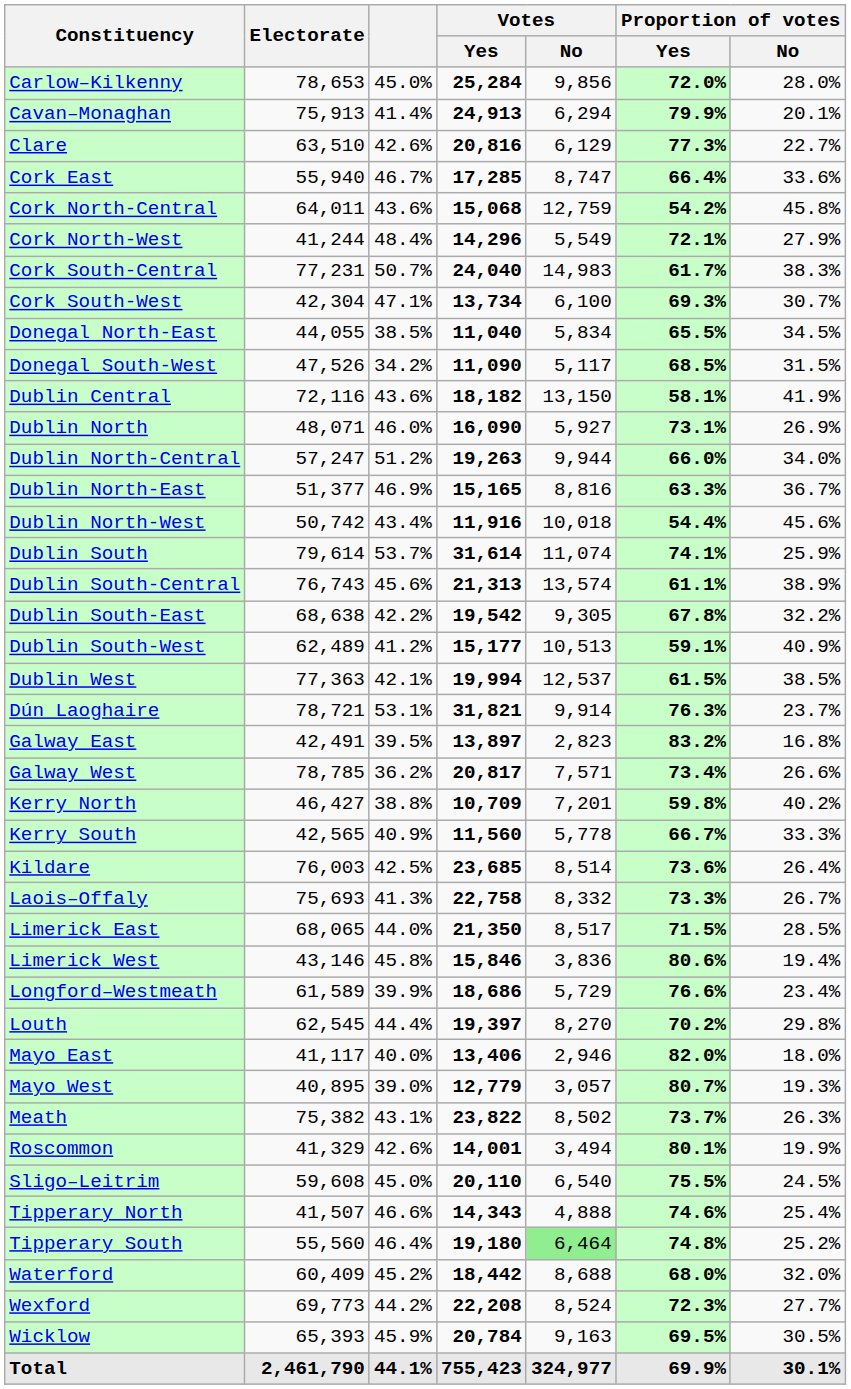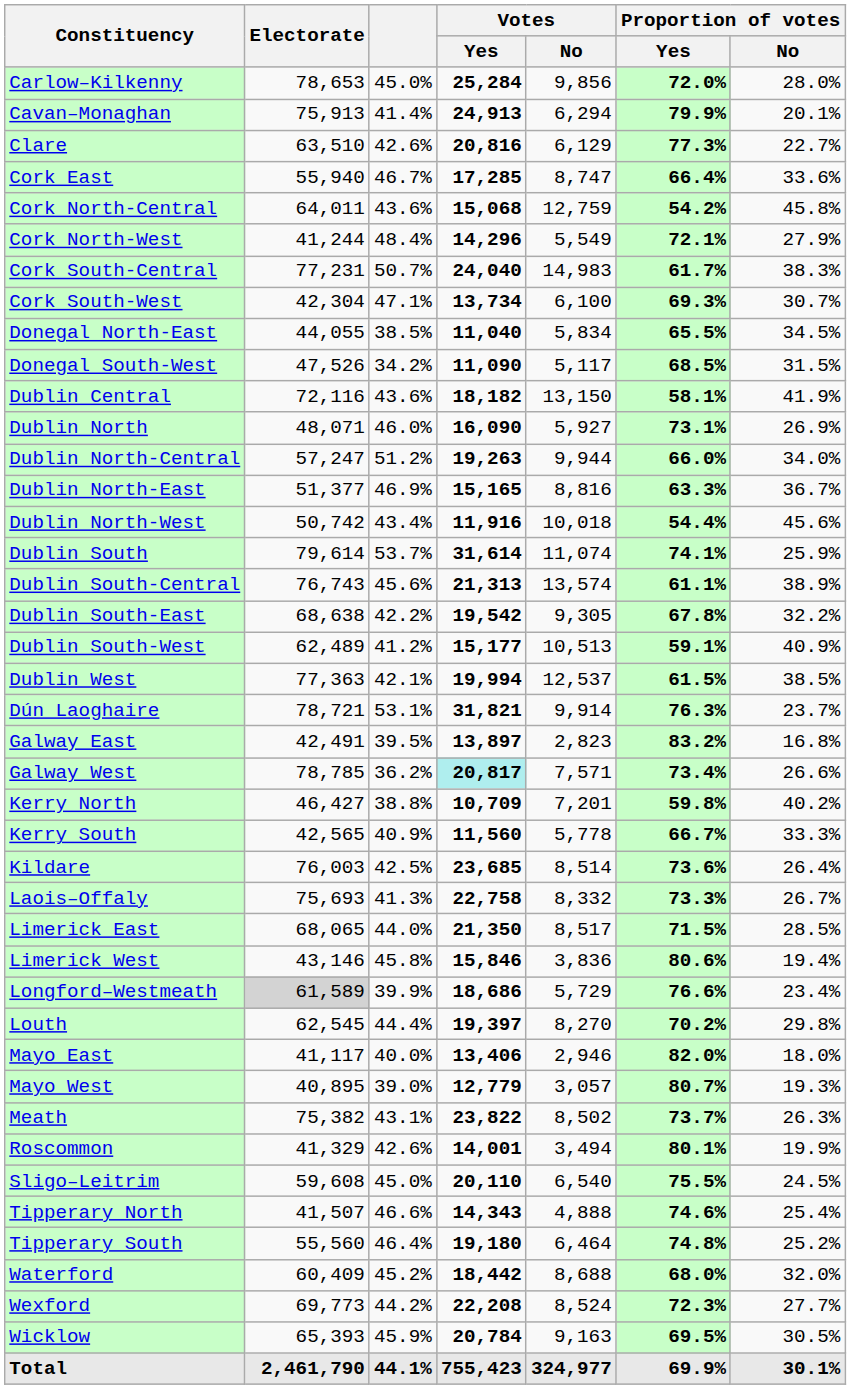Galway West | Votes / Yes: no background -> paleturquoise background
Longford–Westmeath | Electorate: no background -> lightgrey background
Tipperary South | Votes / No: lightgreen background -> no background
